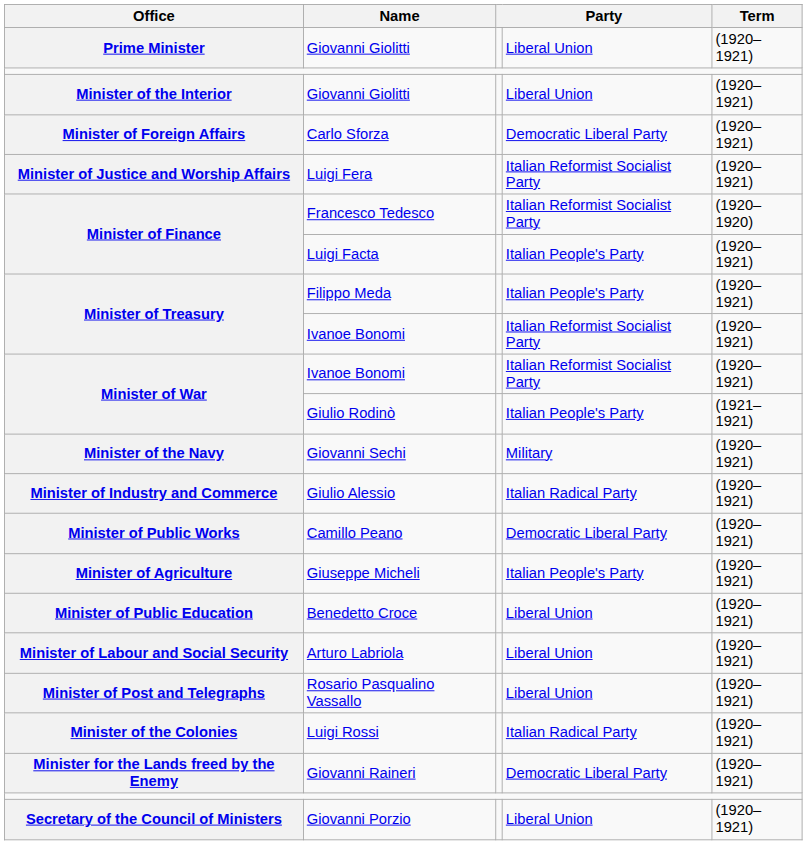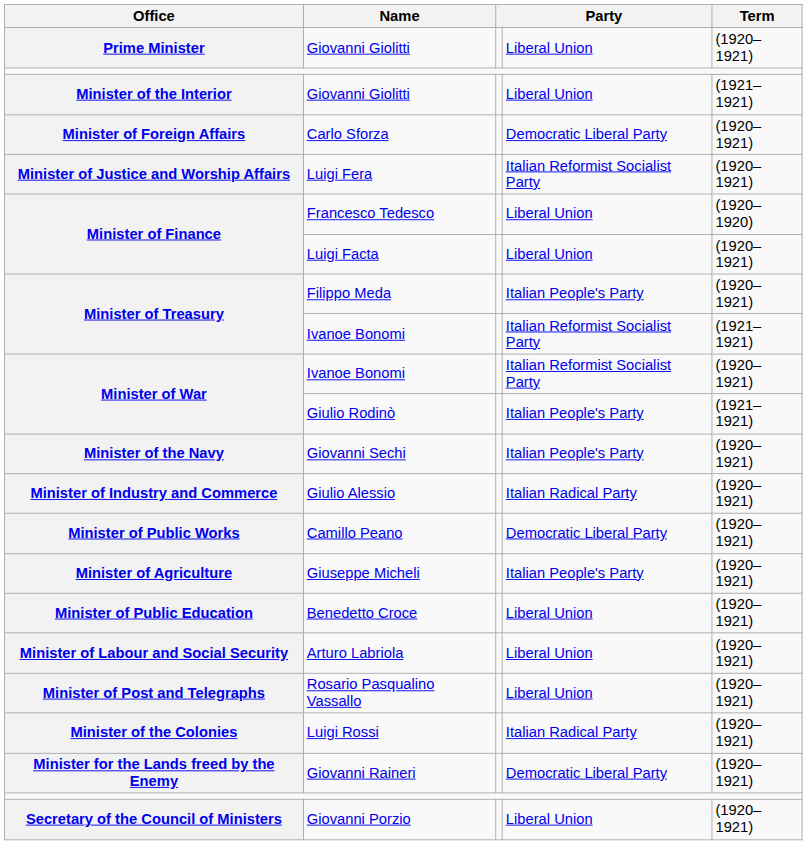Minister of the Interior / Giovanni Giolitti | Term: (1920–1921) -> (1921–1921)
Francesco Tedesco | column 4: Italian Reformist Socialist Party -> Liberal Union
Luigi Facta | column 4: Italian People's Party -> Liberal Union
Minister of Treasury / Ivanoe Bonomi | Term: (1920–1921) -> (1921–1921)
Giovanni Sechi | column 4: Military -> Italian People's Party
